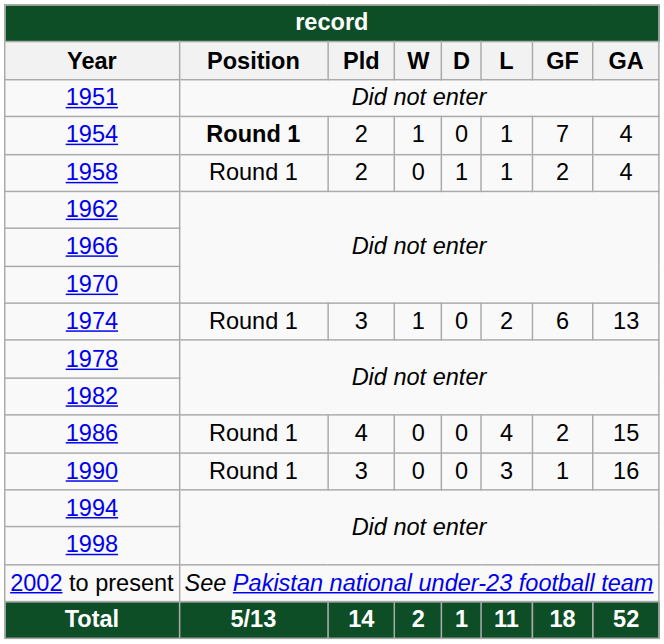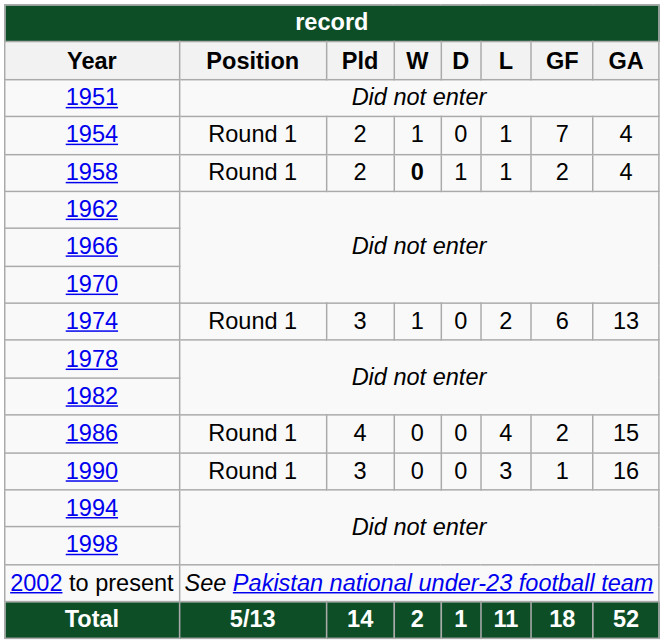1954 | Position: bold -> normal
1958 | W: normal -> bold
